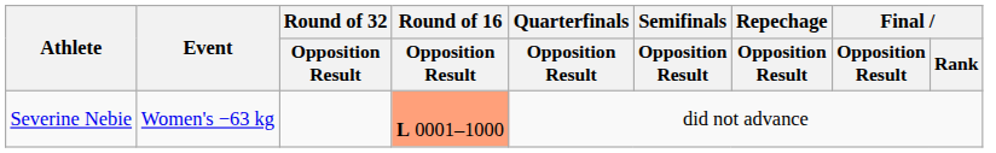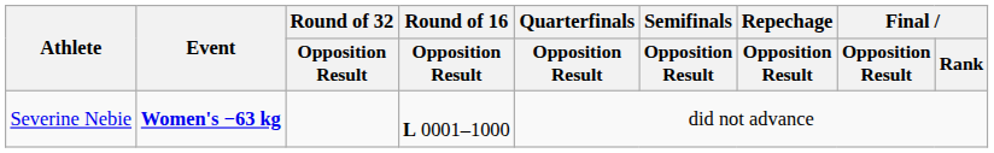Severine Nebie | Event: normal -> bold
Severine Nebie | Round of 16 / Opposition Result: lightsalmon background -> no background
